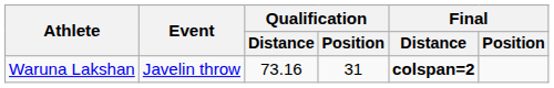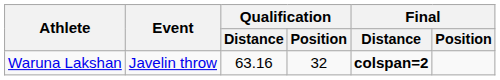Waruna Lakshan | Qualification / Distance: 73.16 -> 63.16
Waruna Lakshan | Qualification / Position: 31 -> 32
